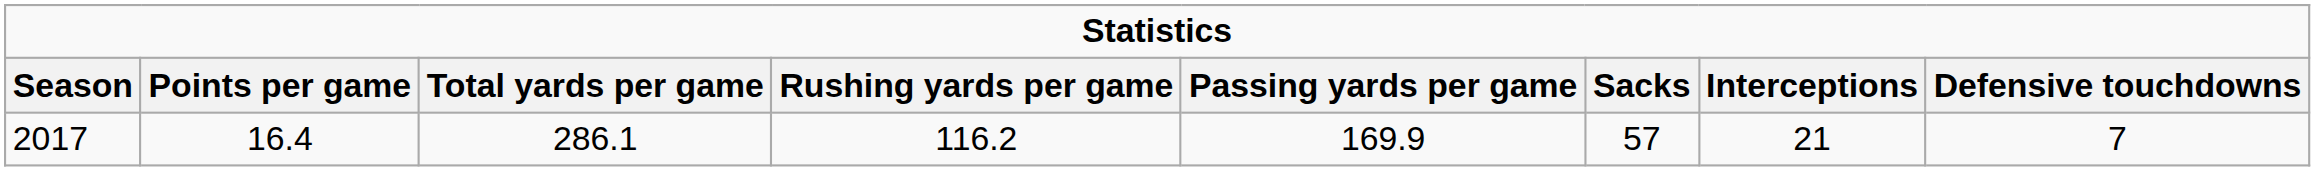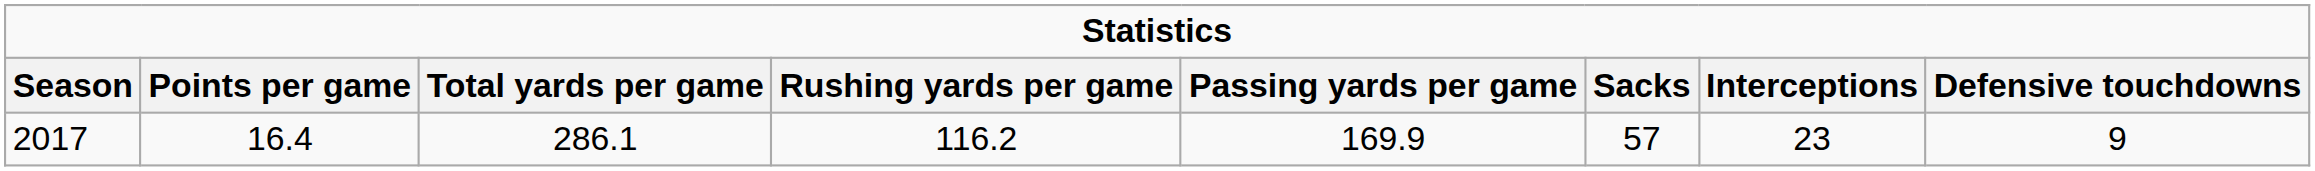2017 | Interceptions: 21 -> 23
2017 | Defensive touchdowns: 7 -> 9
